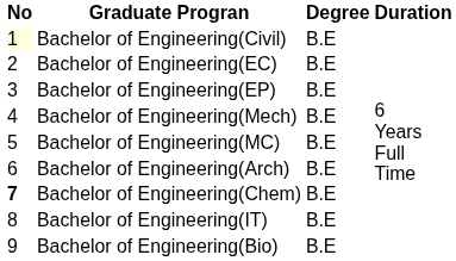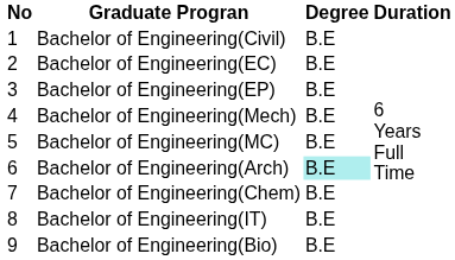Bachelor of Engineering(Civil) | No: lightyellow background -> no background
Bachelor of Engineering(Arch) | Degree: no background -> paleturquoise background
Bachelor of Engineering(Chem) | No: bold -> normal
